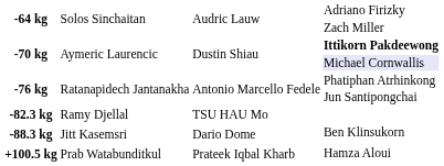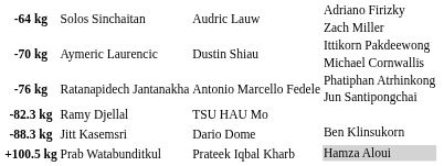Ittikorn Pakdeewong | column 4: bold -> normal
Michael Cornwallis | column 4: lavender background -> no background
Hamza Aloui | column 4: no background -> lightgrey background
